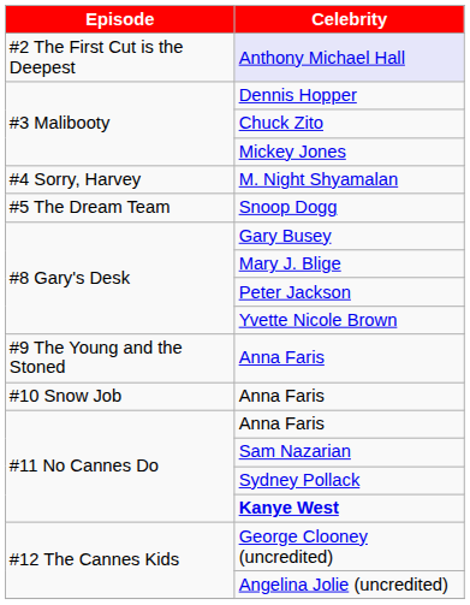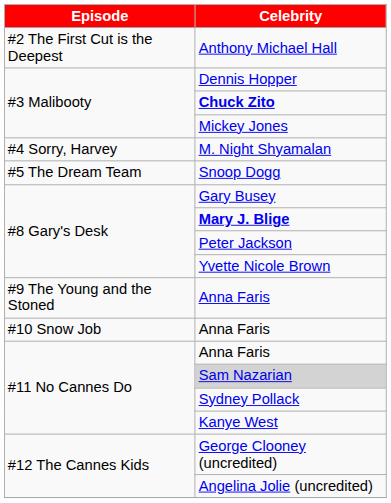row 2 | Celebrity: lavender background -> no background
row 4 | Celebrity: normal -> bold
row 9 | Celebrity: normal -> bold
row 15 | Celebrity: no background -> lightgrey background
row 17 | Celebrity: bold -> normal
